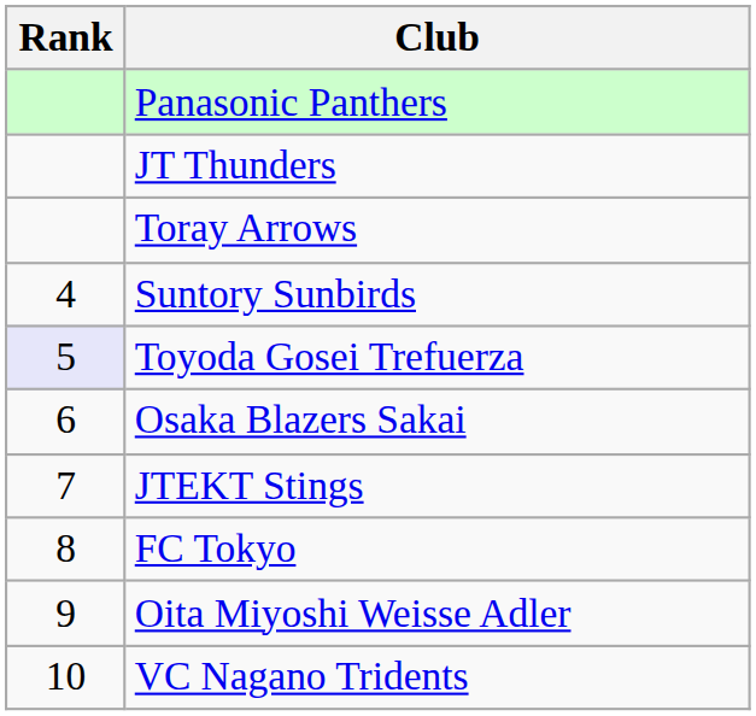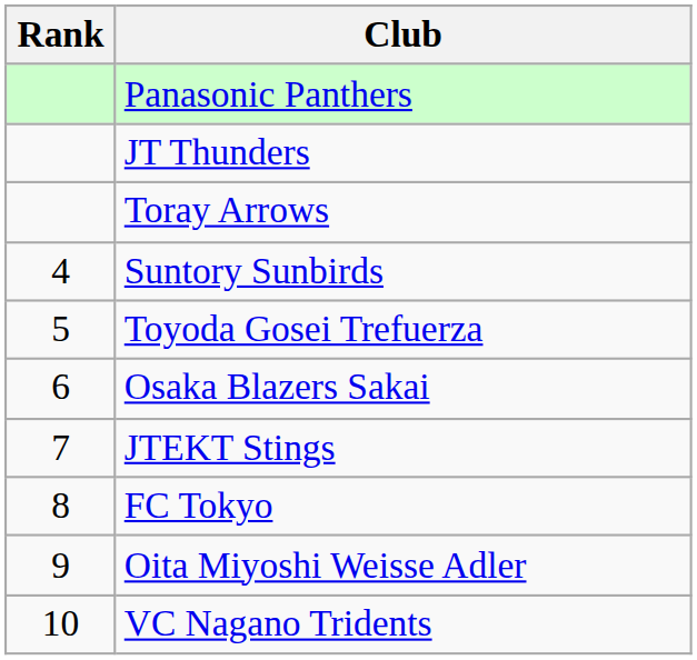Toyoda Gosei Trefuerza | Rank: lavender background -> no background
